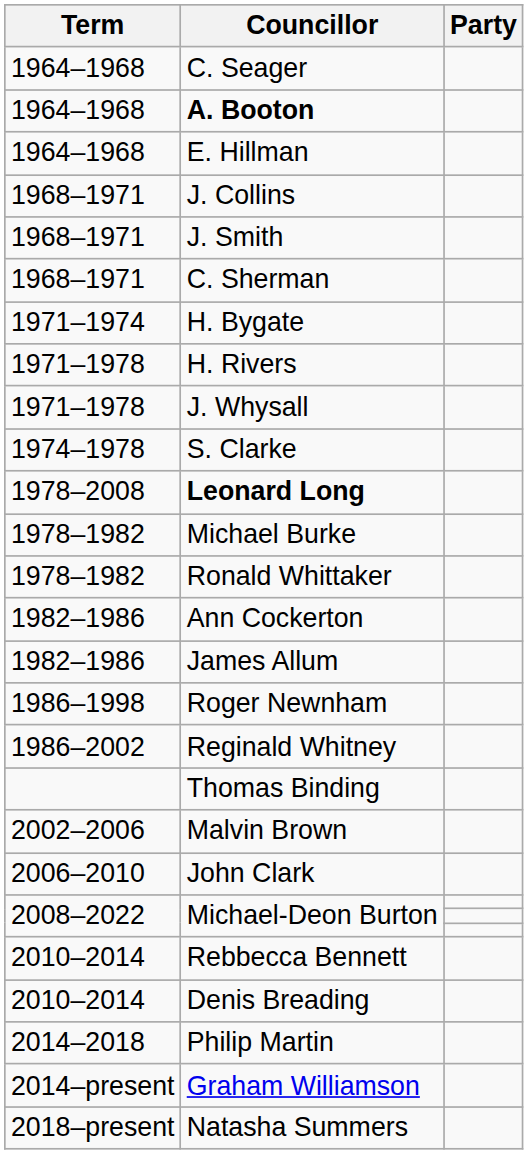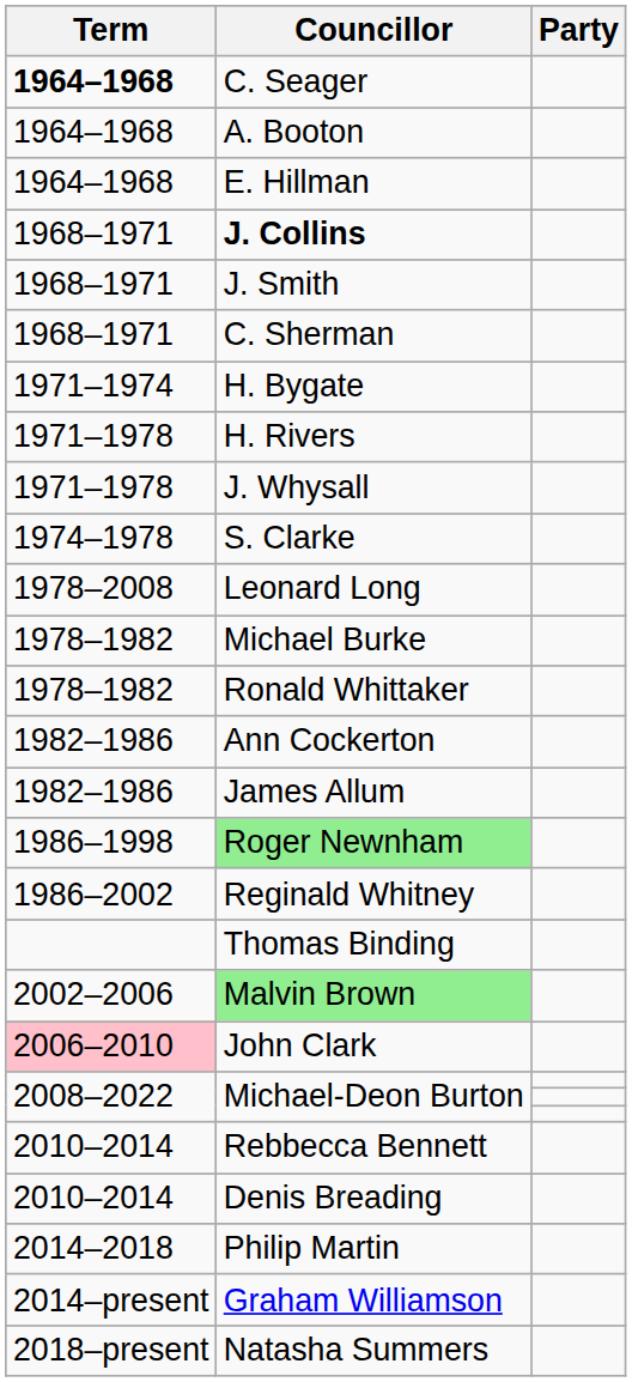C. Seager | Term: normal -> bold
A. Booton | Councillor: bold -> normal
J. Collins | Councillor: normal -> bold
Leonard Long | Councillor: bold -> normal
Roger Newnham | Councillor: no background -> lightgreen background
Malvin Brown | Councillor: no background -> lightgreen background
John Clark | Term: no background -> pink background
